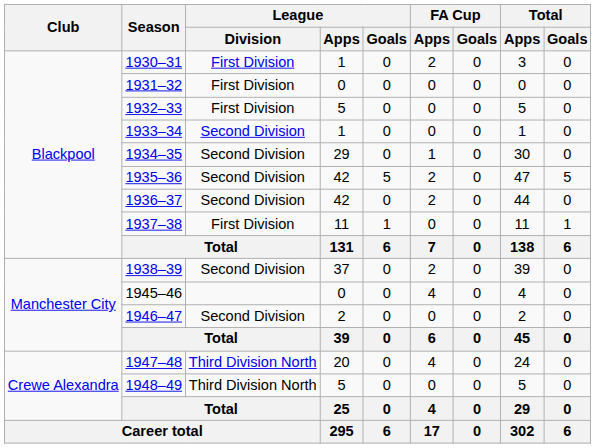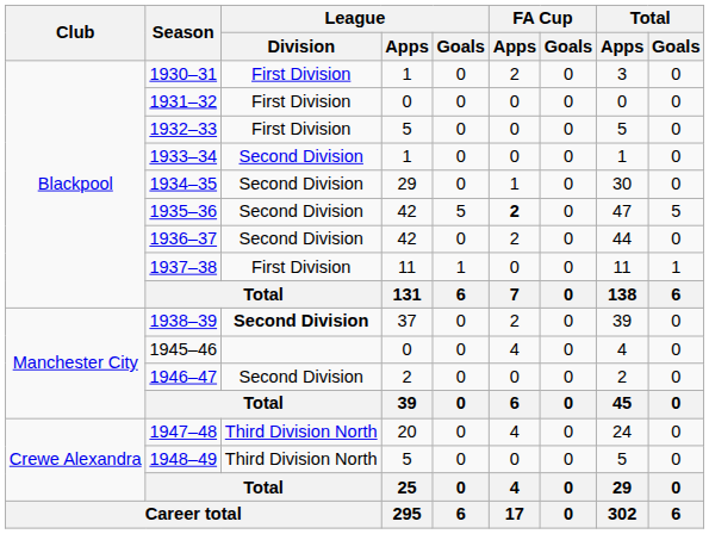1935–36 | FA Cup / Apps: normal -> bold
1938–39 | League / Division: normal -> bold
